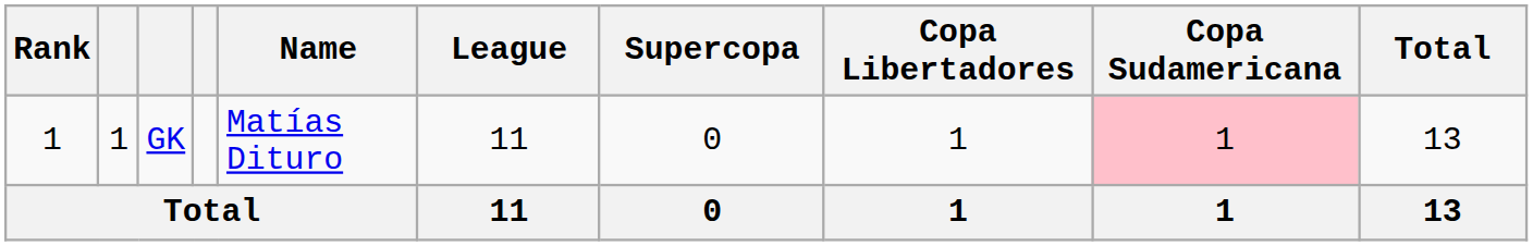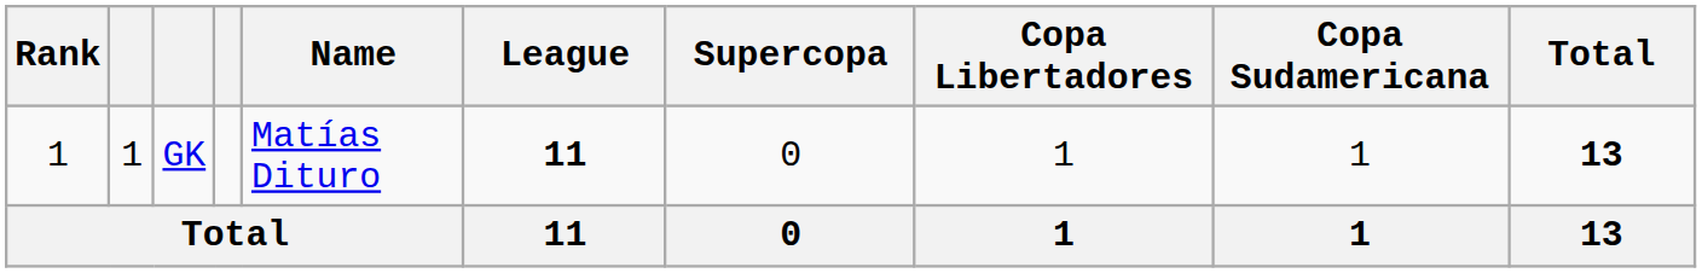GK | League: normal -> bold
GK | Copa Sudamericana: pink background -> no background
GK | Total: normal -> bold
